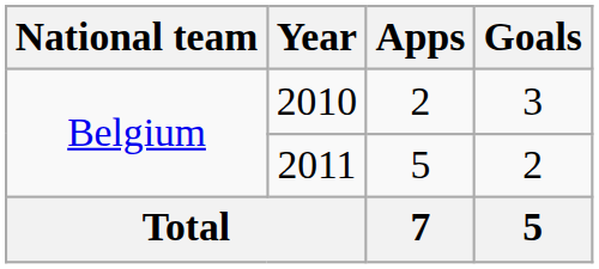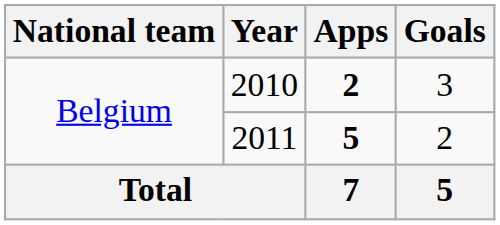2010 | Apps: normal -> bold
2011 | Apps: normal -> bold
